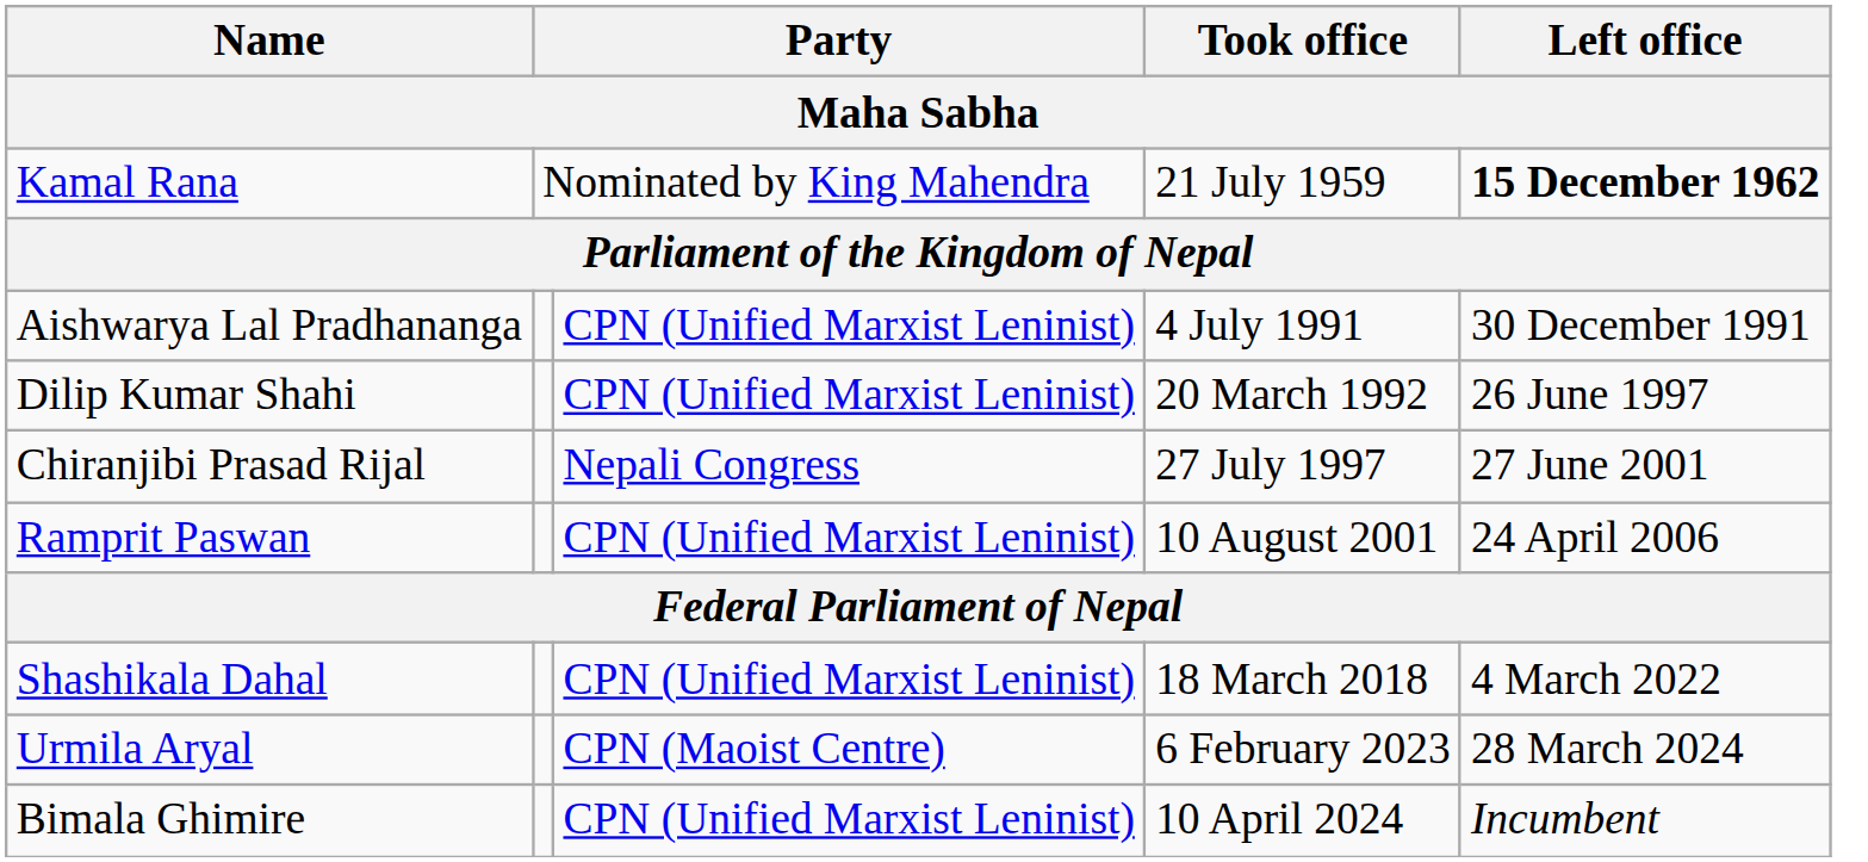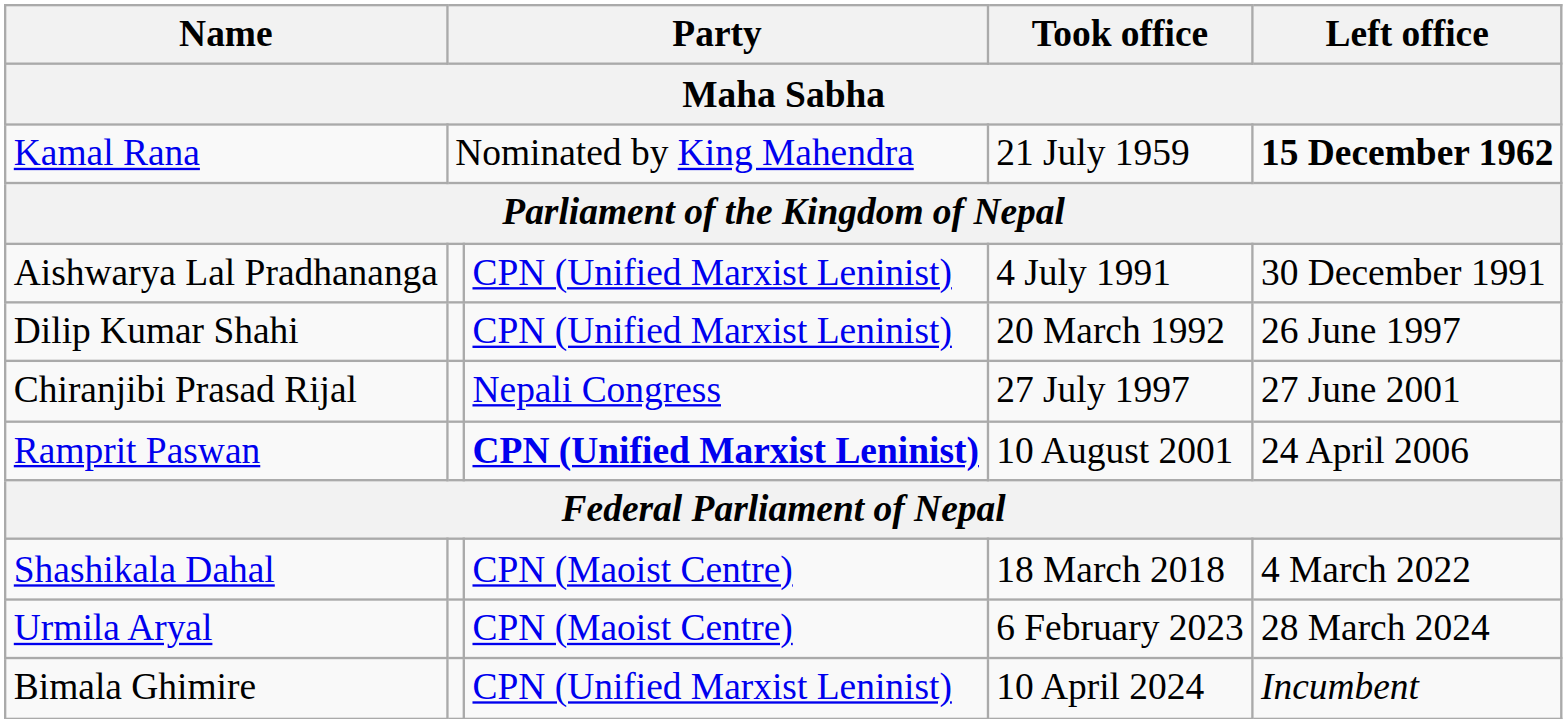Ramprit Paswan | column 3: normal -> bold
Shashikala Dahal | column 3: CPN (Unified Marxist Leninist) -> CPN (Maoist Centre)
